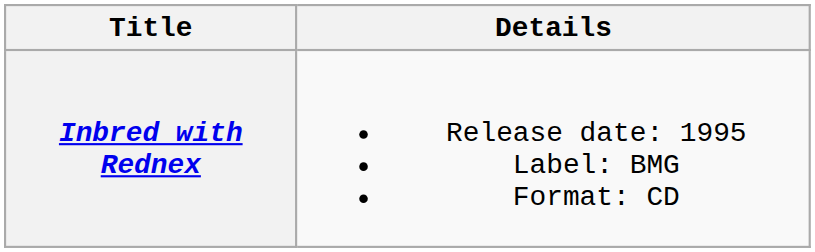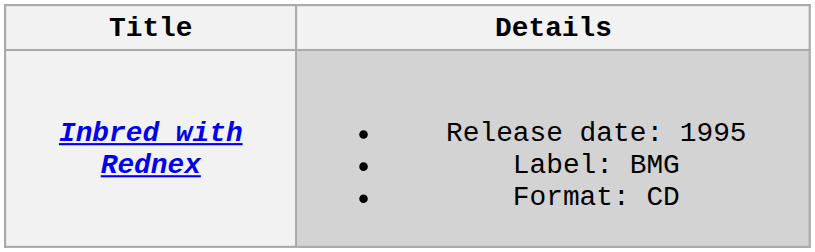Inbred with Rednex | Details: no background -> lightgrey background
